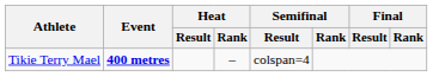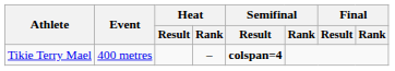Tikie Terry Mael | Event: bold -> normal
Tikie Terry Mael | Semifinal / Result: normal -> bold
